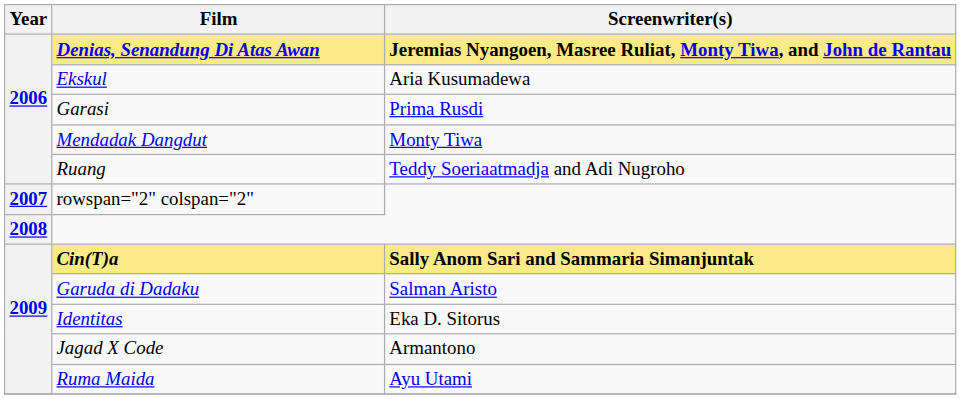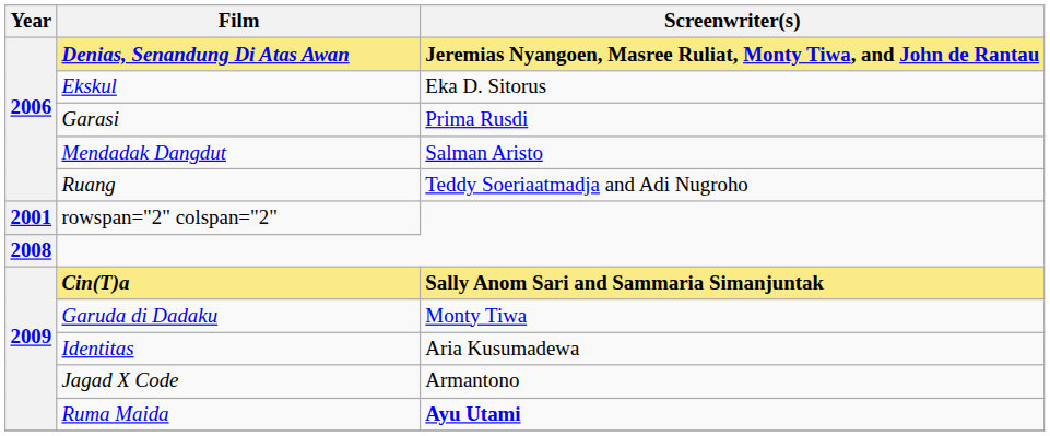Ekskul | Screenwriter(s): Aria Kusumadewa -> Eka D. Sitorus
Mendadak Dangdut | Screenwriter(s): Monty Tiwa -> Salman Aristo
rowspan="2" colspan="2" | Year: 2007 -> 2001
Garuda di Dadaku | Screenwriter(s): Salman Aristo -> Monty Tiwa
Identitas | Screenwriter(s): Eka D. Sitorus -> Aria Kusumadewa
Ruma Maida | Screenwriter(s): normal -> bold
